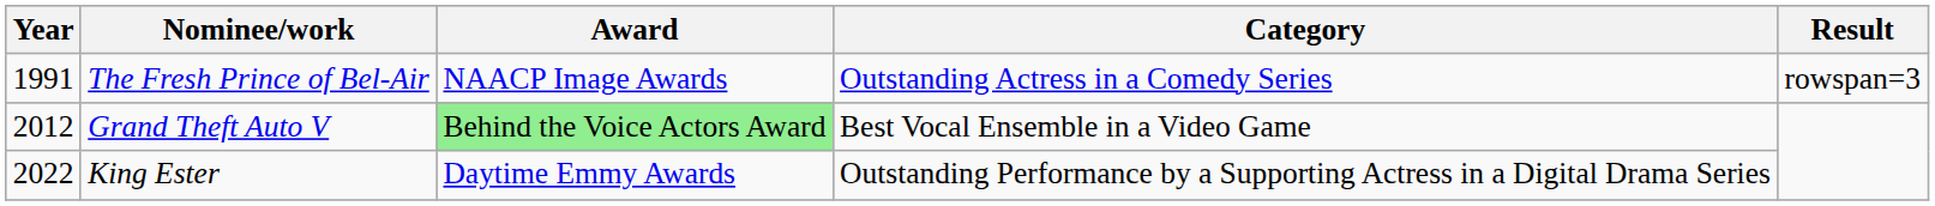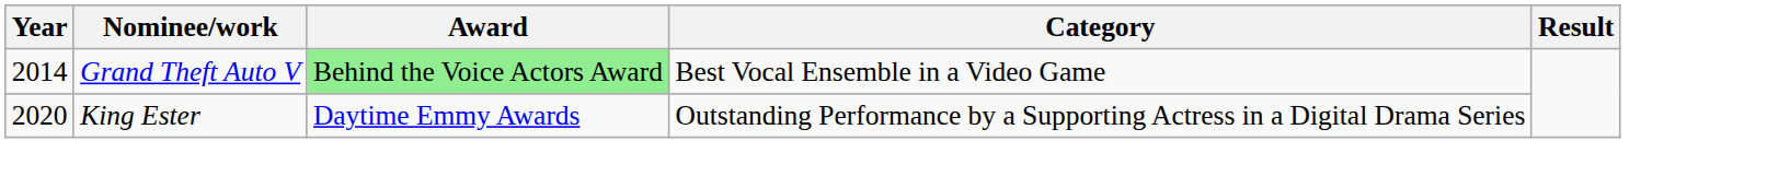- row: 1991 | The Fresh Prince of Bel-Air | NAACP Image Awards | Outstanding Actress in a Comedy Series | rowspan=3
Grand Theft Auto V | Year: 2012 -> 2014
King Ester | Year: 2022 -> 2020
